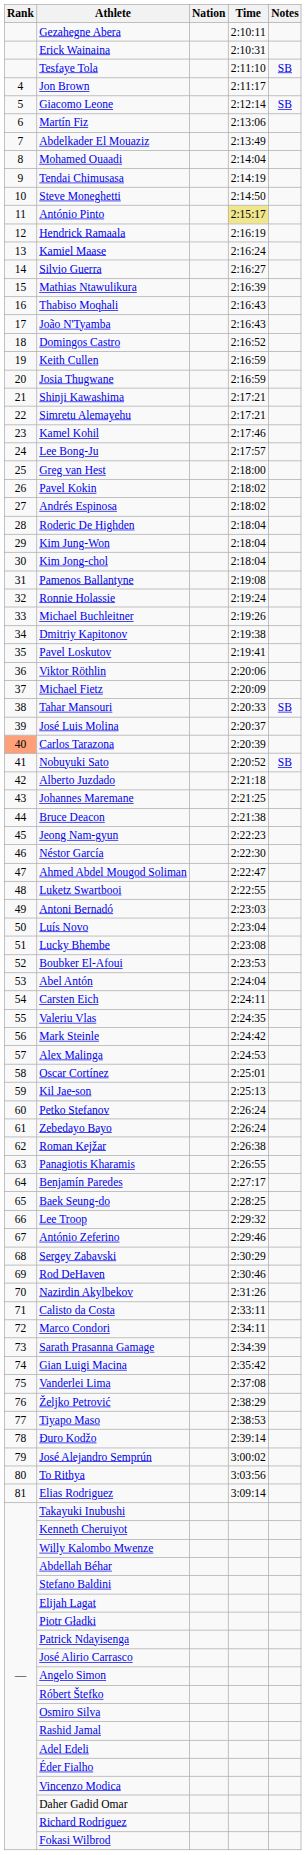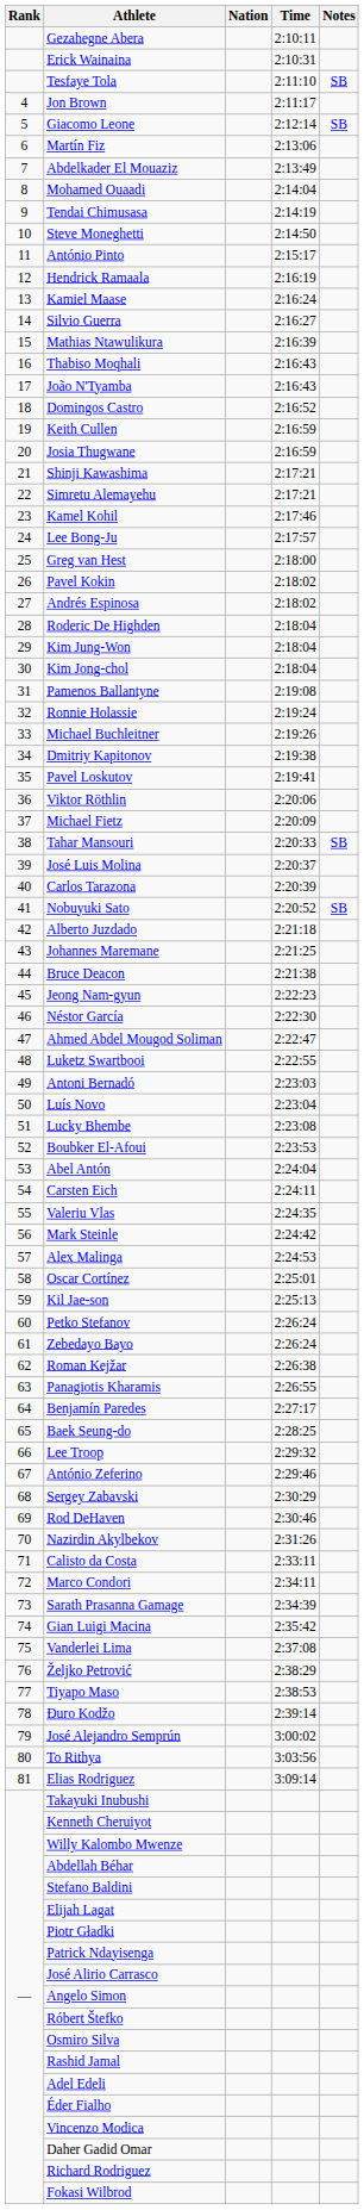António Pinto | Time: khaki background -> no background
Carlos Tarazona | Rank: lightsalmon background -> no background
